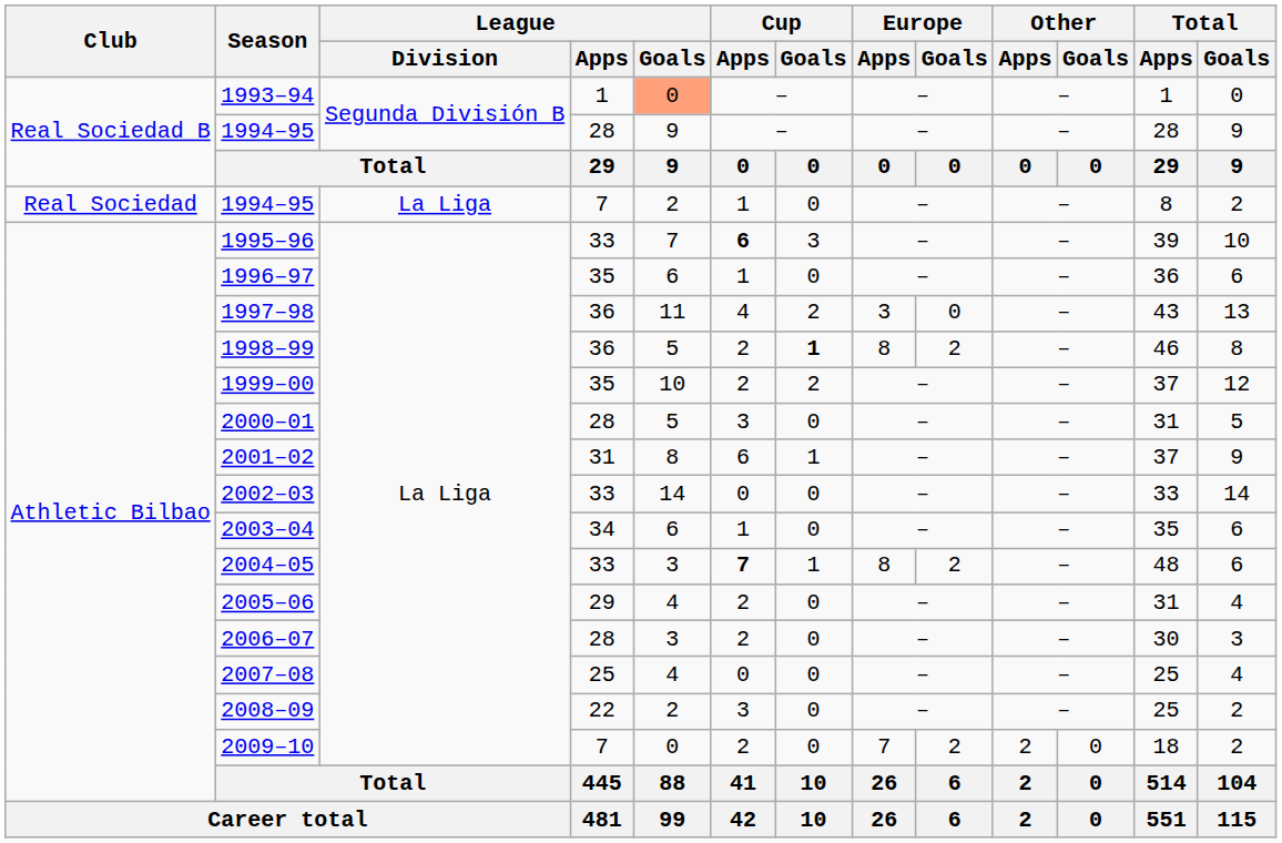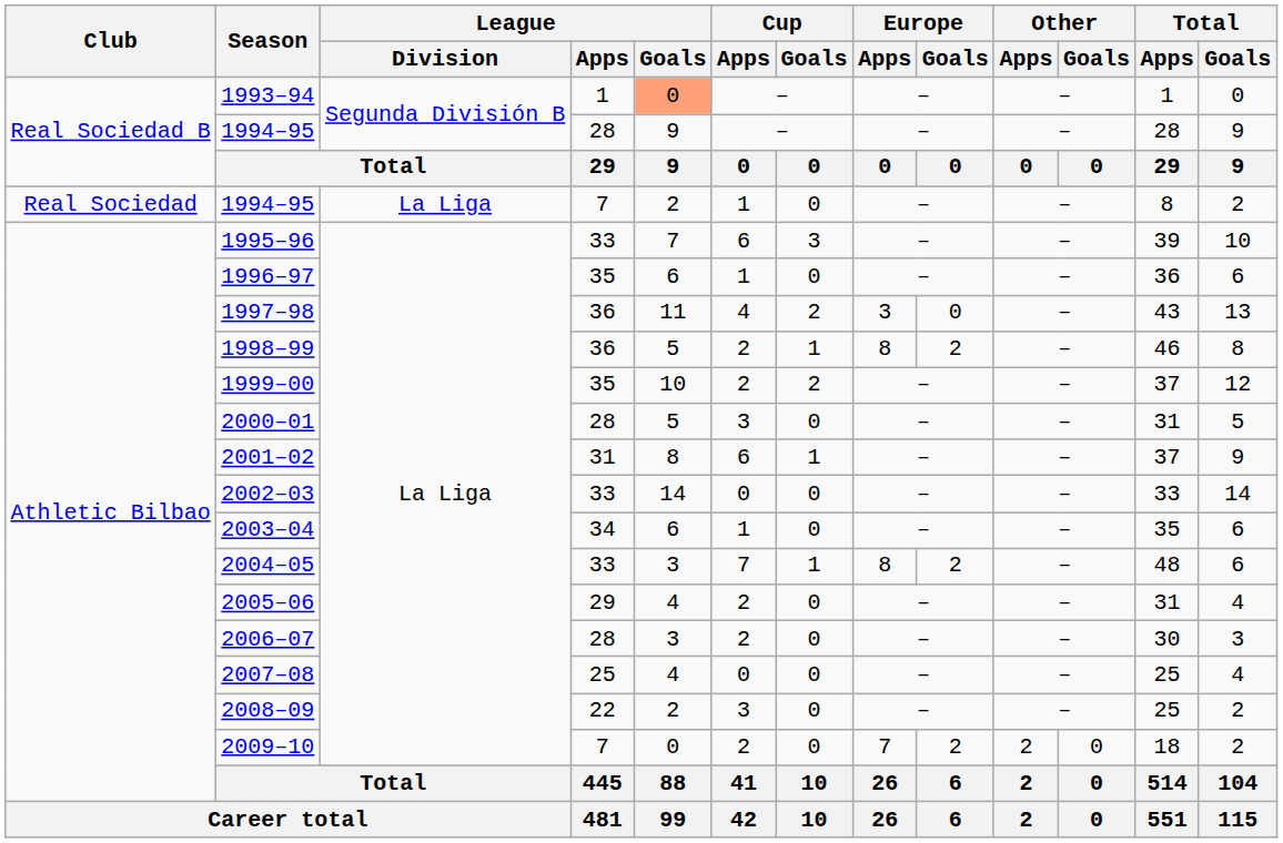1995–96 | Cup / Apps: bold -> normal
1998–99 | Cup / Goals: bold -> normal
2004–05 | Cup / Apps: bold -> normal
